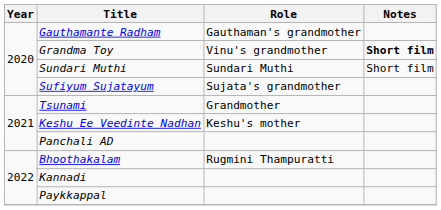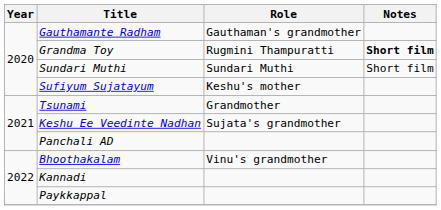Grandma Toy | Role: Vinu's grandmother -> Rugmini Thampuratti
Sufiyum Sujatayum | Role: Sujata's grandmother -> Keshu's mother
Keshu Ee Veedinte Nadhan | Role: Keshu's mother -> Sujata's grandmother
Bhoothakalam | Role: Rugmini Thampuratti -> Vinu's grandmother
